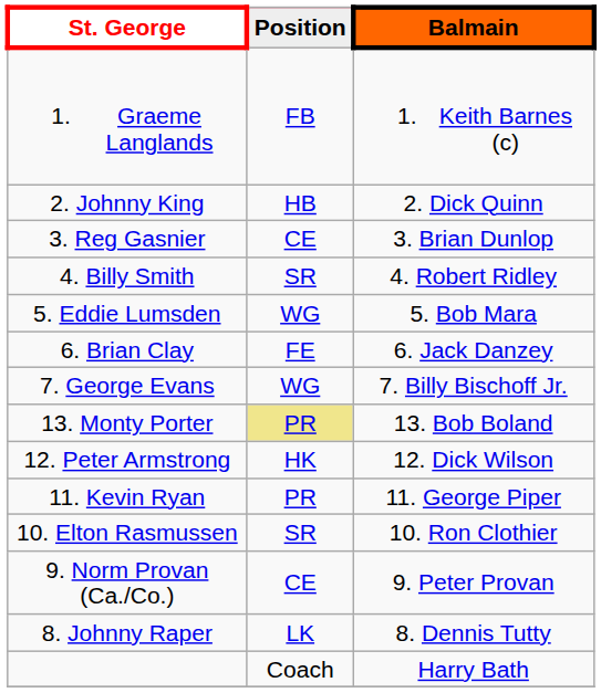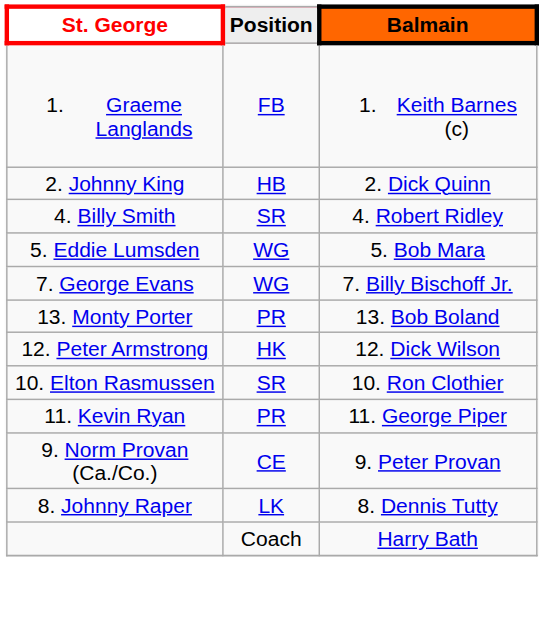- row: 3. Reg Gasnier | CE | 3. Brian Dunlop
- row: 6. Brian Clay | FE | 6. Jack Danzey
13. Monty Porter | Position: khaki background -> no background
rows swapped: 11. Kevin Ryan <-> 10. Elton Rasmussen
